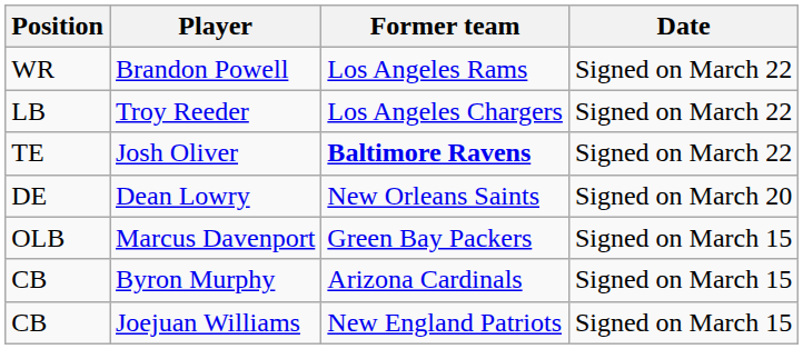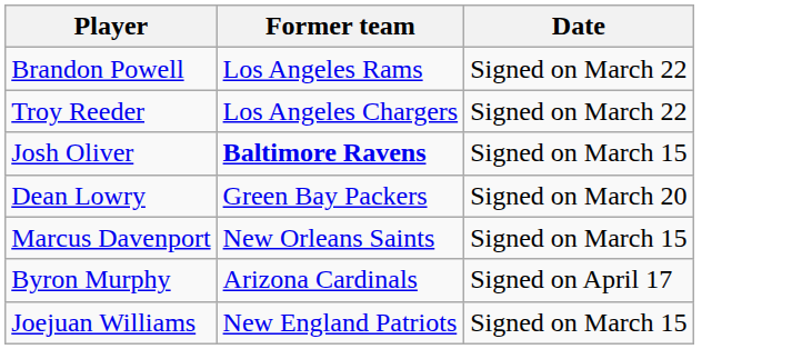- column: Position | WR | LB | TE | DE | OLB | CB | CB
Josh Oliver | Date: Signed on March 22 -> Signed on March 15
Dean Lowry | Former team: New Orleans Saints -> Green Bay Packers
Marcus Davenport | Former team: Green Bay Packers -> New Orleans Saints
Byron Murphy | Date: Signed on March 15 -> Signed on April 17
